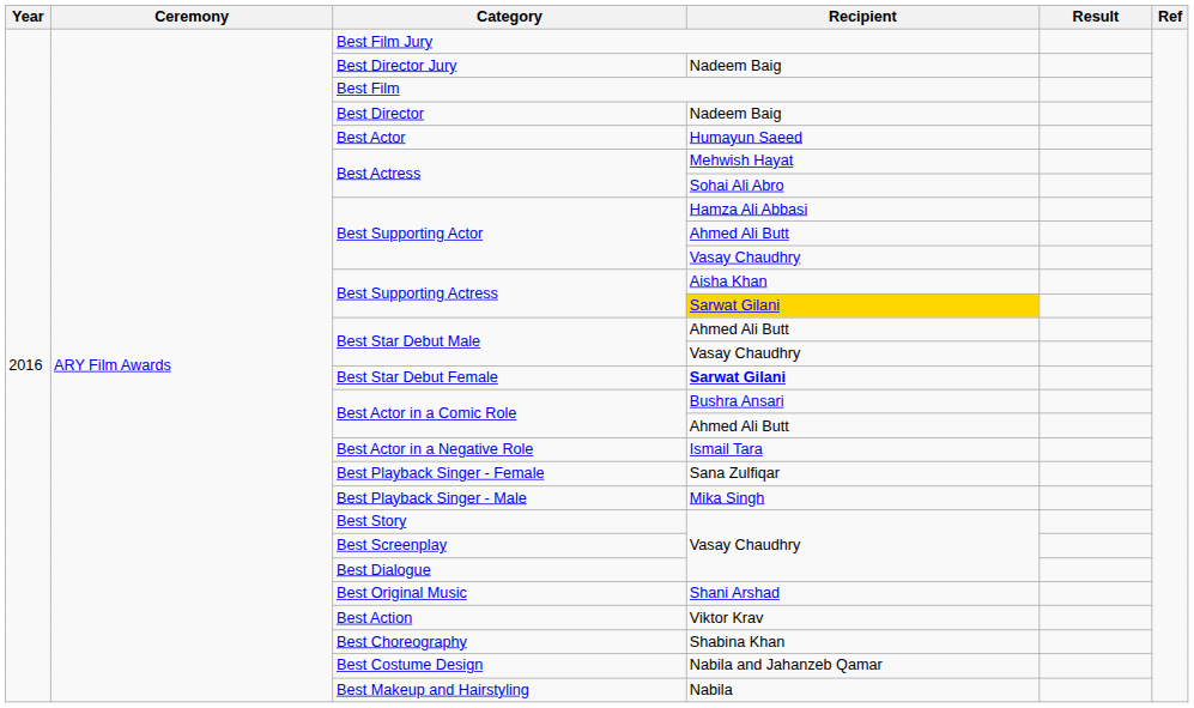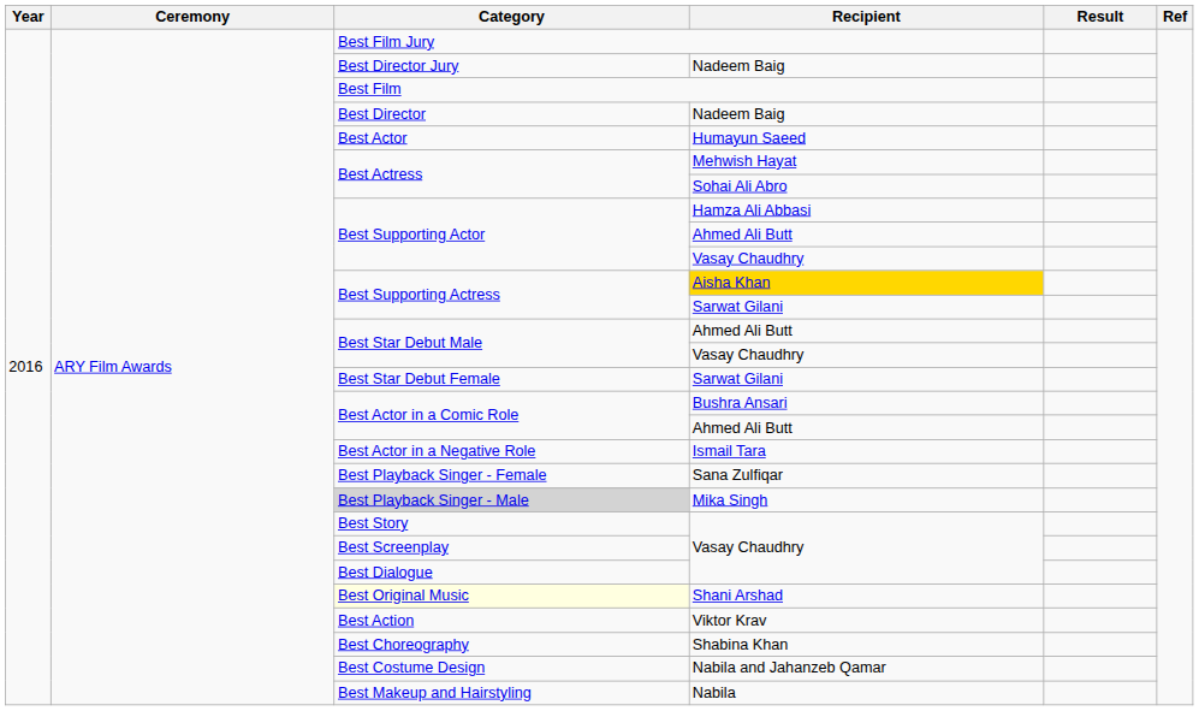Best Supporting Actress / Aisha Khan | Recipient: no background -> gold background
Best Supporting Actress / Sarwat Gilani | Recipient: gold background -> no background
Best Star Debut Female | Recipient: bold -> normal
Best Playback Singer - Male | Category: no background -> lightgrey background
Best Original Music | Category: no background -> lightyellow background
